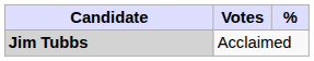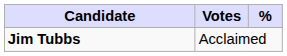Jim Tubbs | Candidate: lightgrey background -> no background
